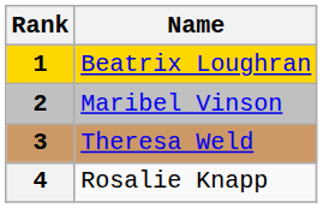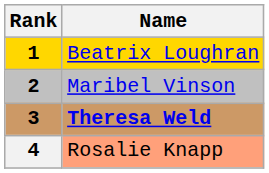Theresa Weld | Name: normal -> bold
Rosalie Knapp | Name: no background -> lightsalmon background
